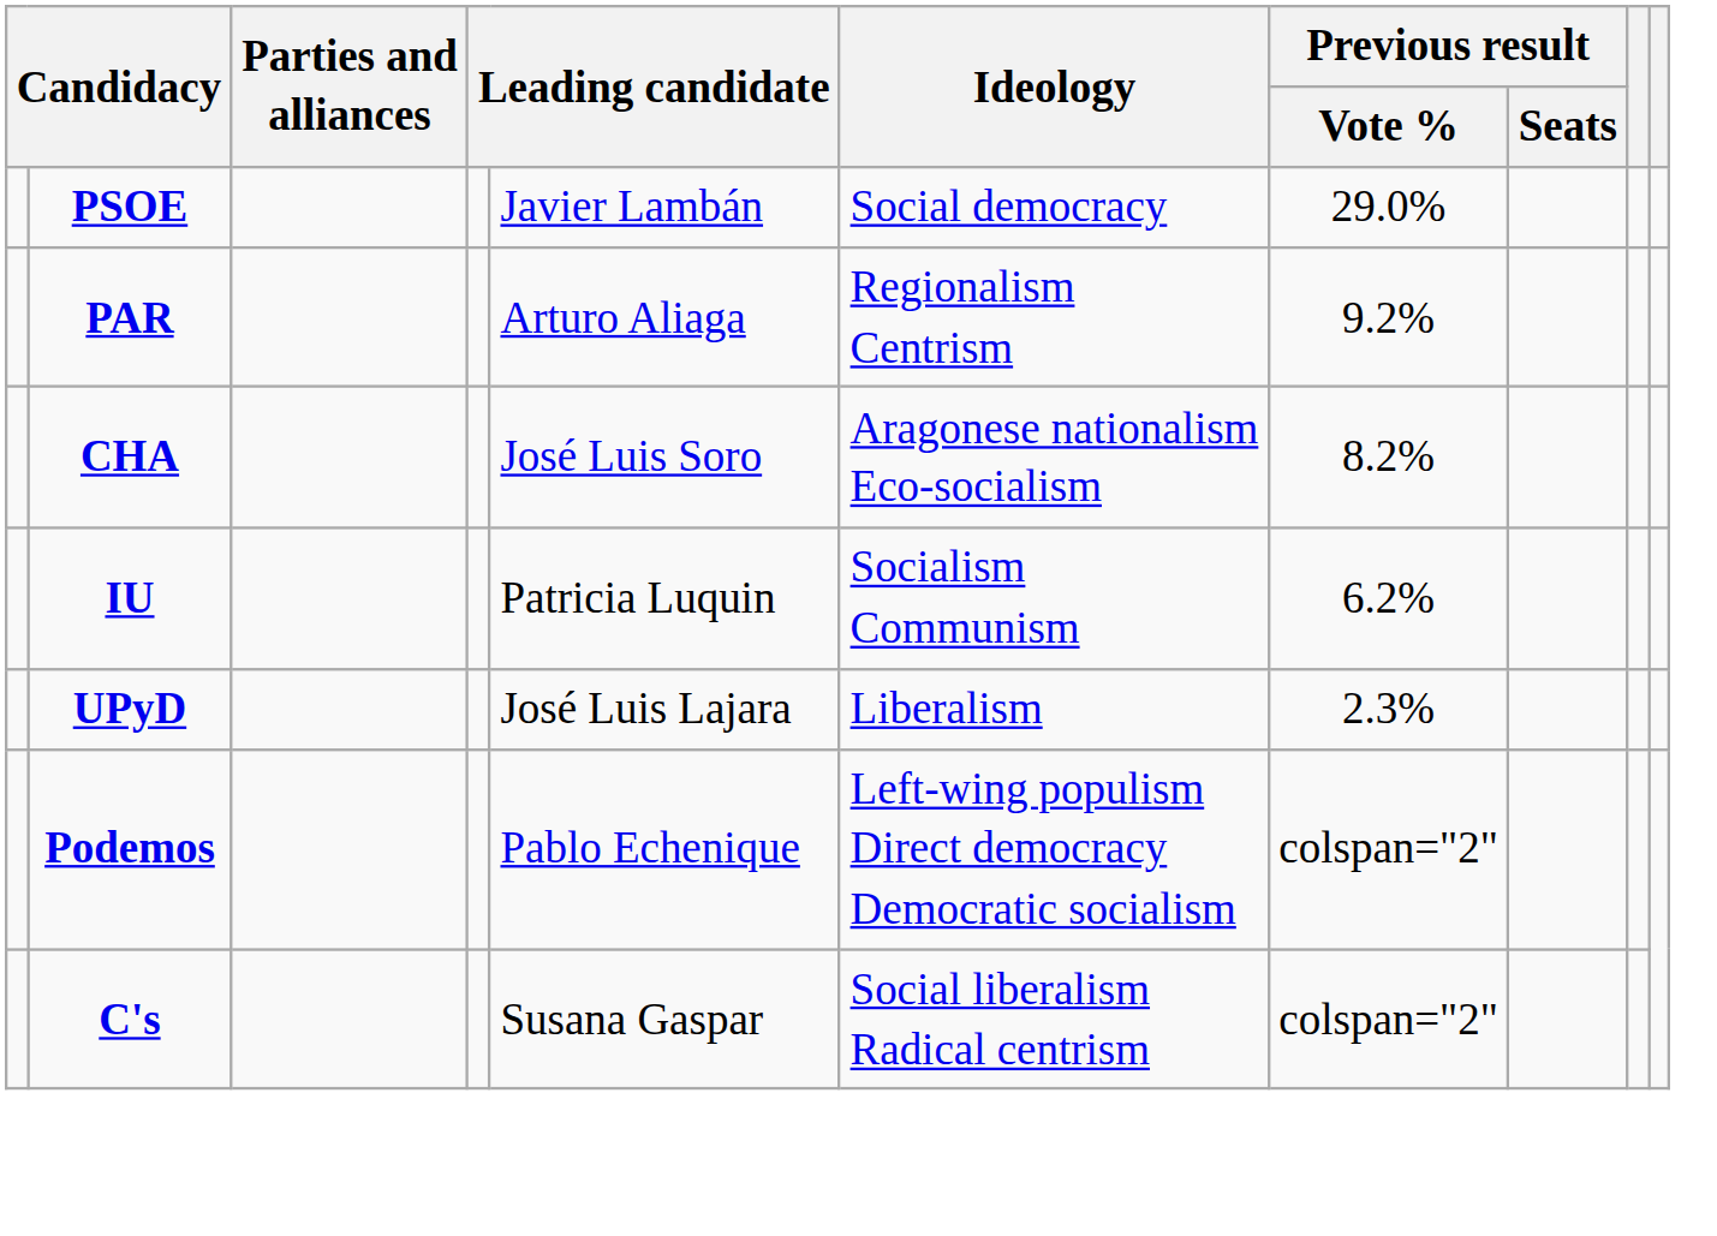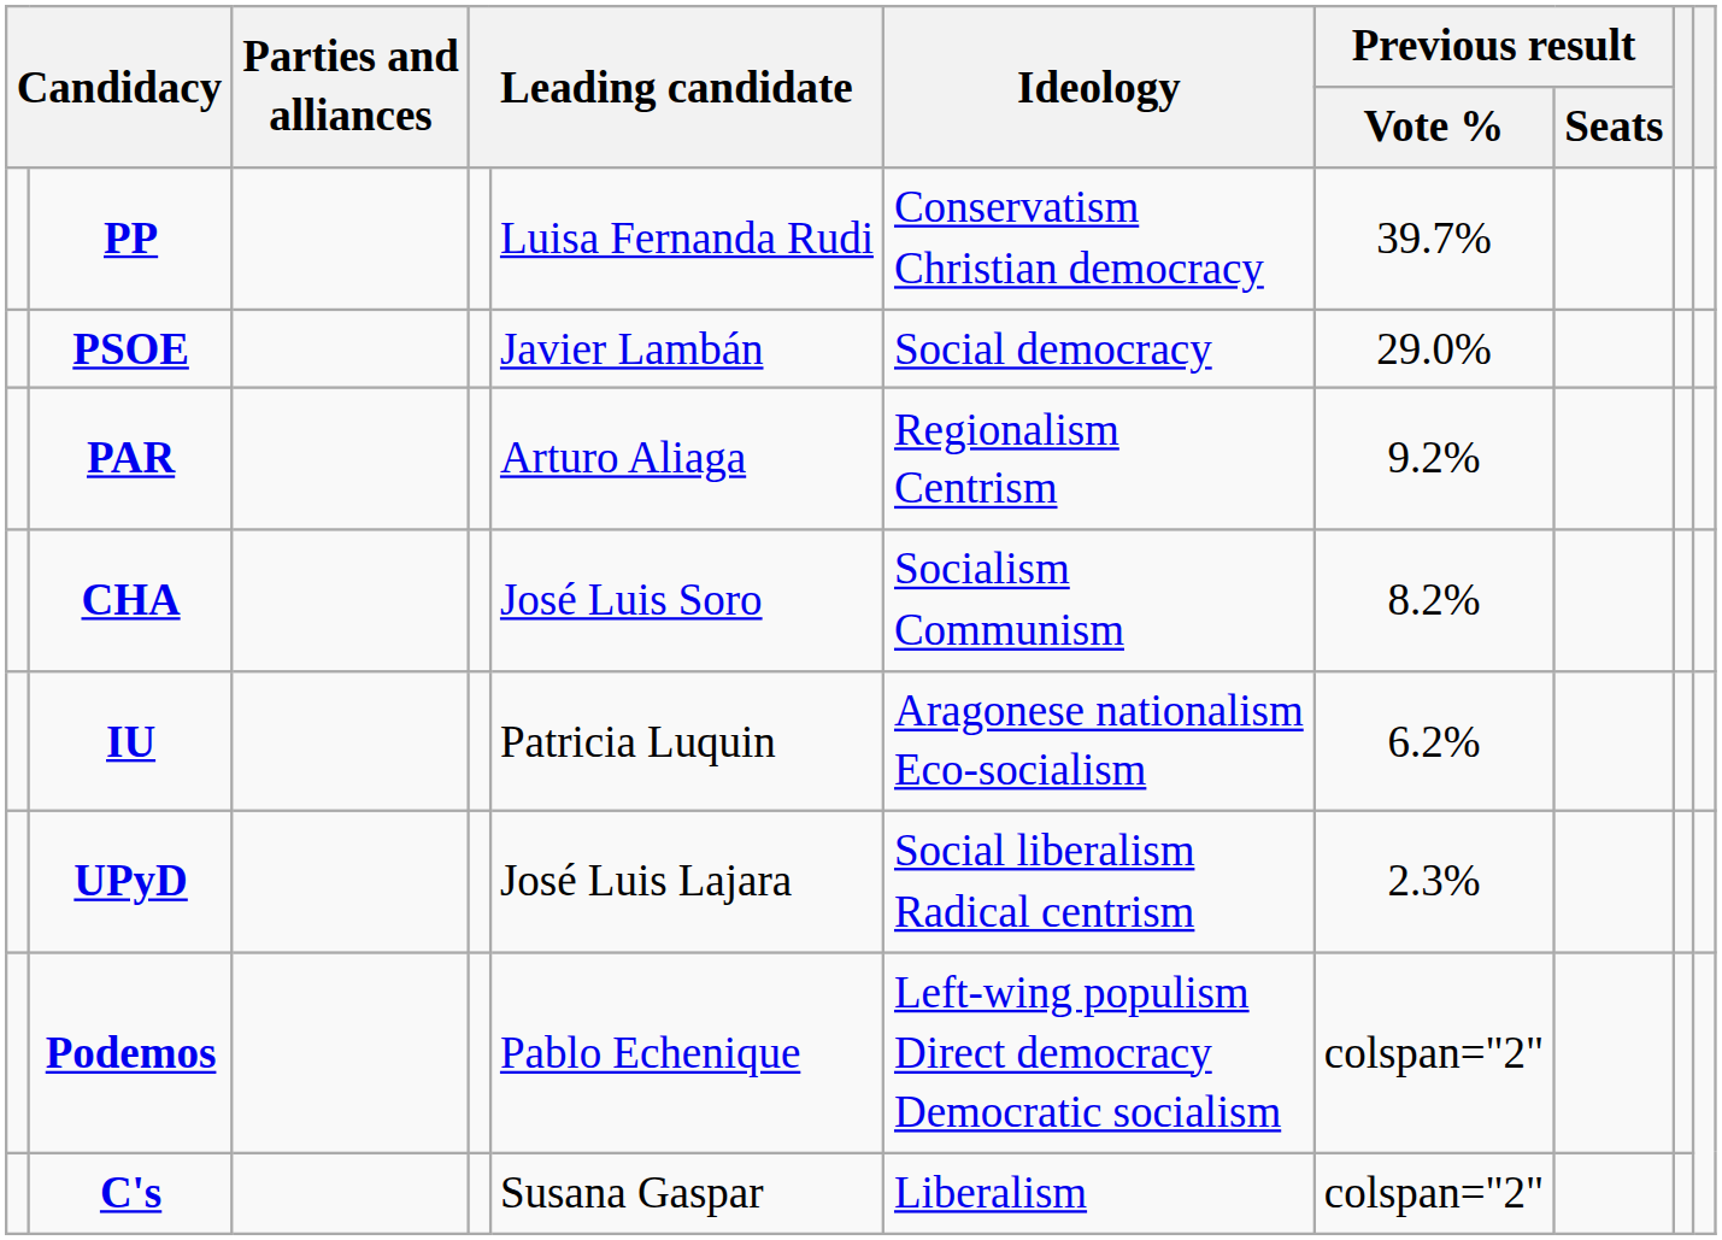+ row: PP | Luisa Fernanda Rudi | Conservatism Christian democracy | 39.7%
CHA | Ideology: Aragonese nationalism Eco-socialism -> Socialism Communism
IU | Ideology: Socialism Communism -> Aragonese nationalism Eco-socialism
UPyD | Ideology: Liberalism -> Social liberalism Radical centrism
C's | Ideology: Social liberalism Radical centrism -> Liberalism
